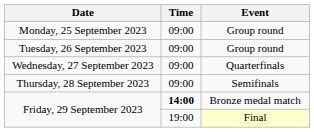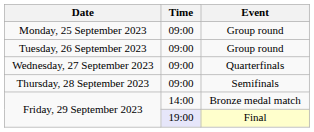Friday, 29 September 2023 / Bronze medal match | Time: bold -> normal
Friday, 29 September 2023 / Final | Time: no background -> lavender background
